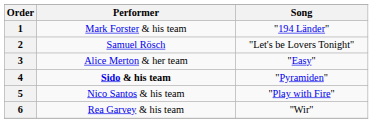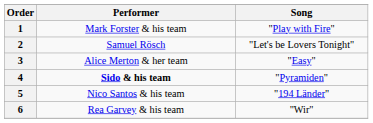1 | Song: "194 Länder" -> "Play with Fire"
5 | Song: "Play with Fire" -> "194 Länder"
